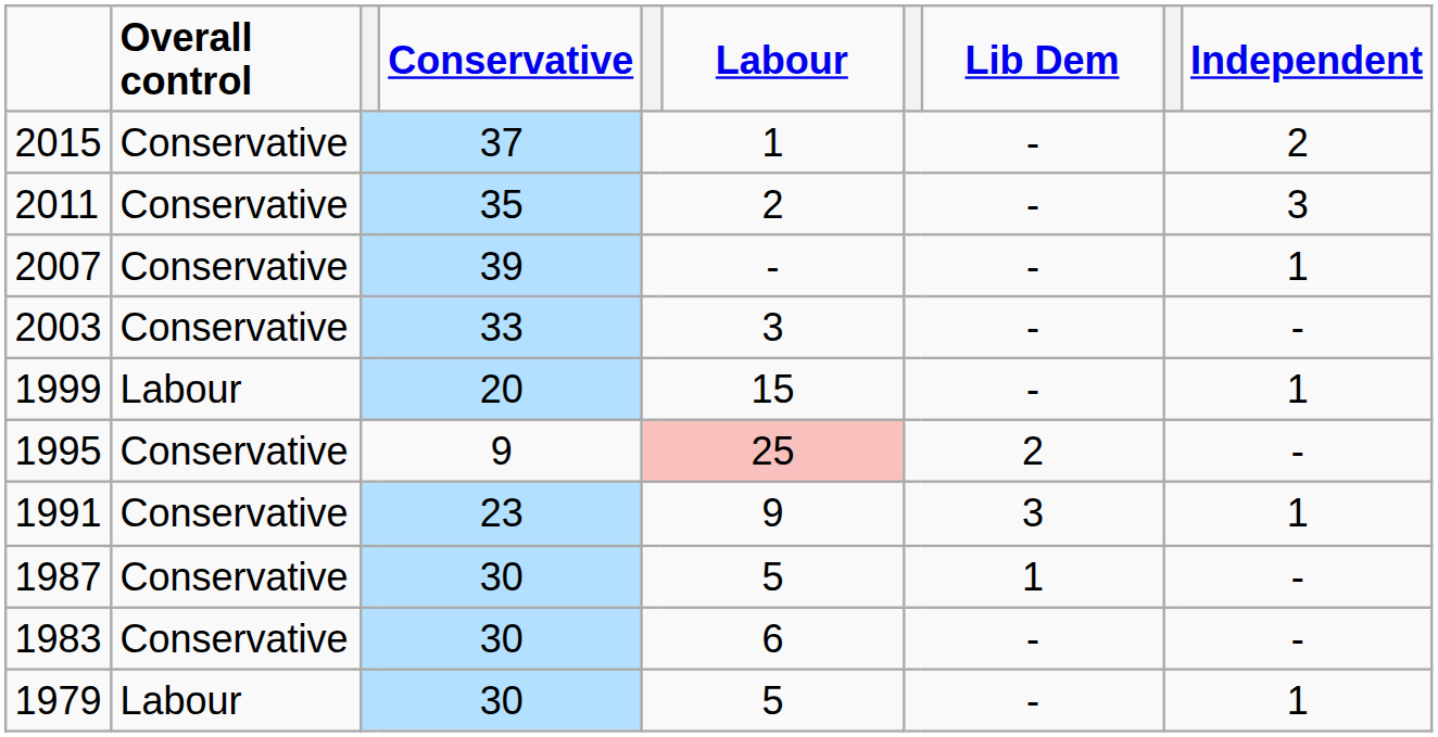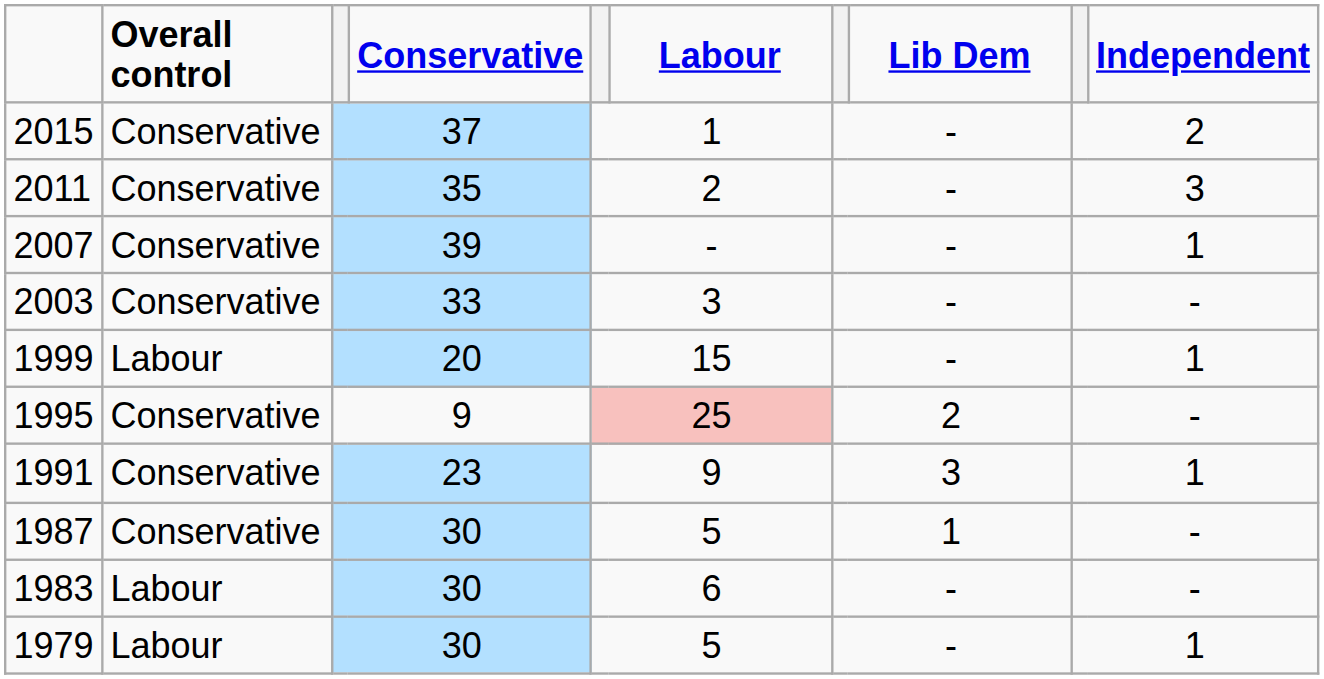1983 | Overall control: Conservative -> Labour
